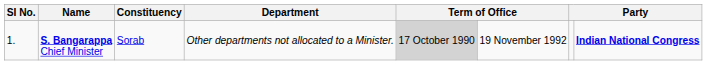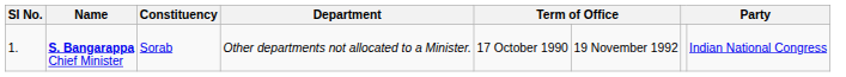S. Bangarappa Chief Minister | column 5: lightgrey background -> no background
S. Bangarappa Chief Minister | column 8: bold -> normal
